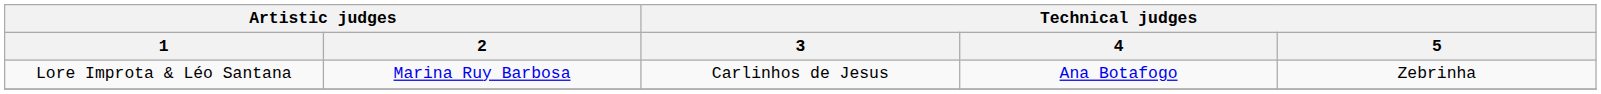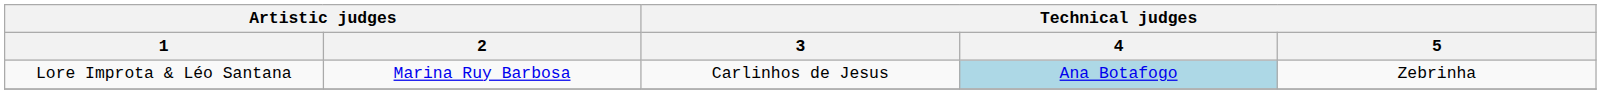Lore Improta & Léo Santana | Technical judges / 4: no background -> lightblue background
